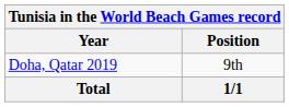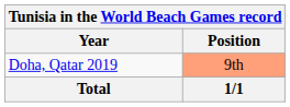Doha, Qatar 2019 | Position: no background -> lightsalmon background
